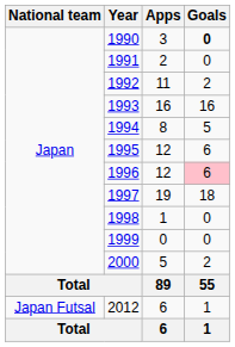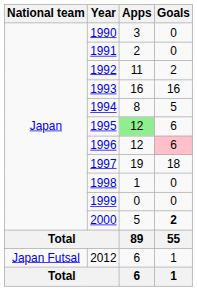1990 | Goals: bold -> normal
1995 | Apps: no background -> lightgreen background
2000 | Goals: normal -> bold
